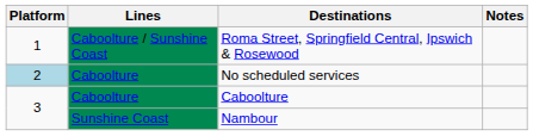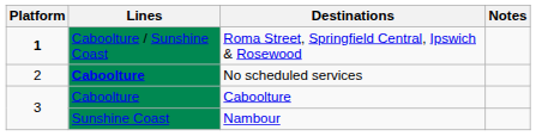Roma Street, Springfield Central, Ipswich & Rosewood | Platform: normal -> bold
No scheduled services | Platform: lightblue background -> no background
No scheduled services | Lines: normal -> bold
